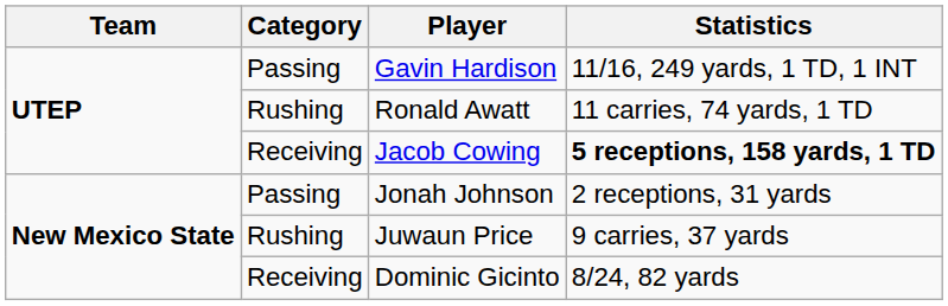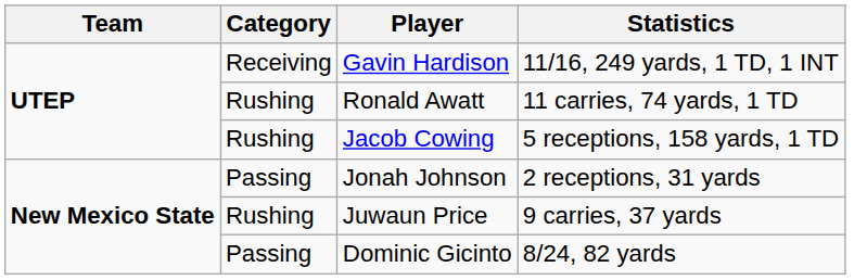Gavin Hardison | Category: Passing -> Receiving
Jacob Cowing | Category: Receiving -> Rushing
Jacob Cowing | Statistics: bold -> normal
Dominic Gicinto | Category: Receiving -> Passing
